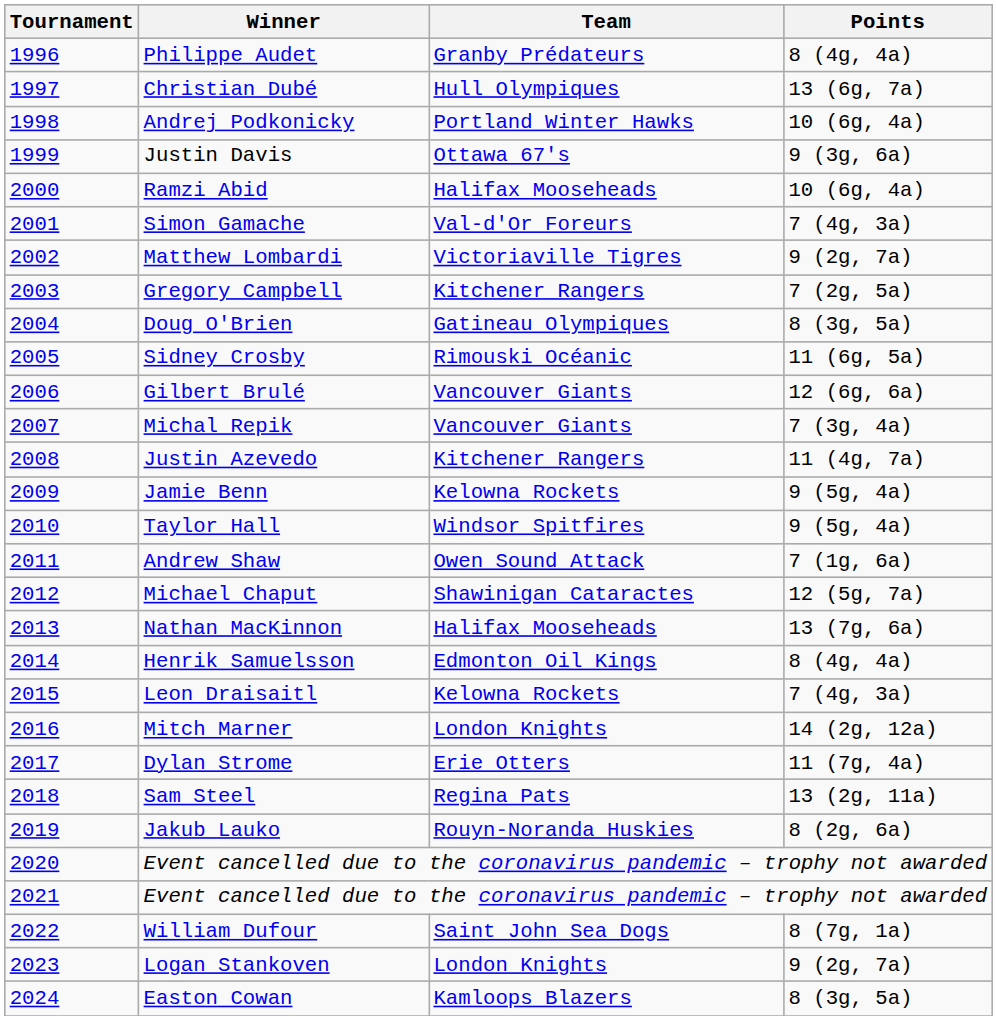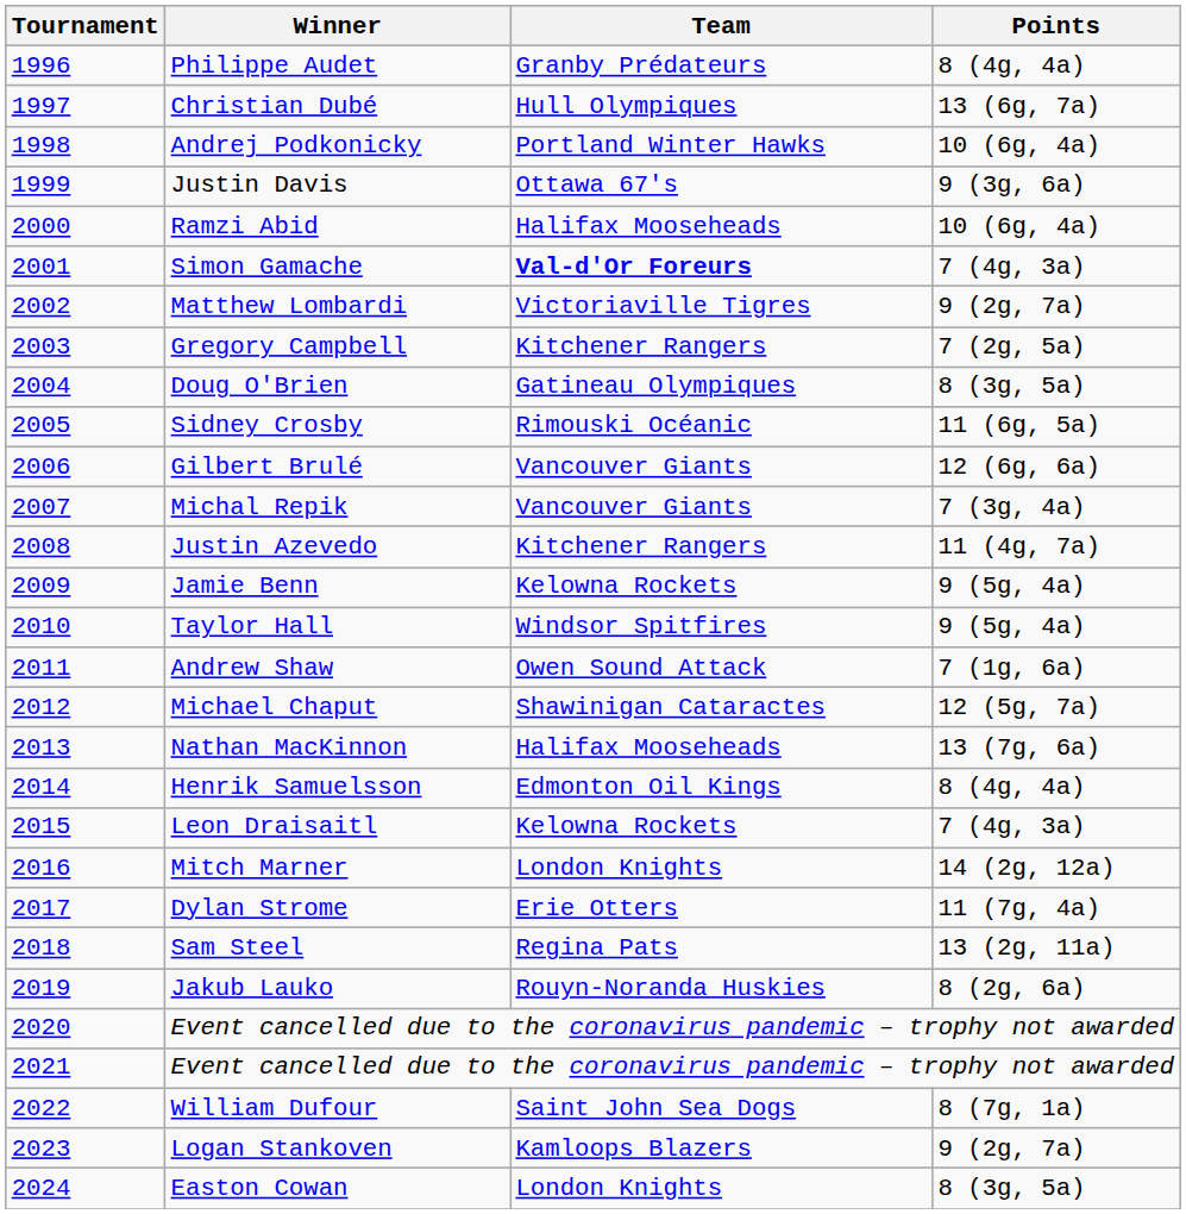Simon Gamache | Team: normal -> bold
Logan Stankoven | Team: London Knights -> Kamloops Blazers
Easton Cowan | Team: Kamloops Blazers -> London Knights
